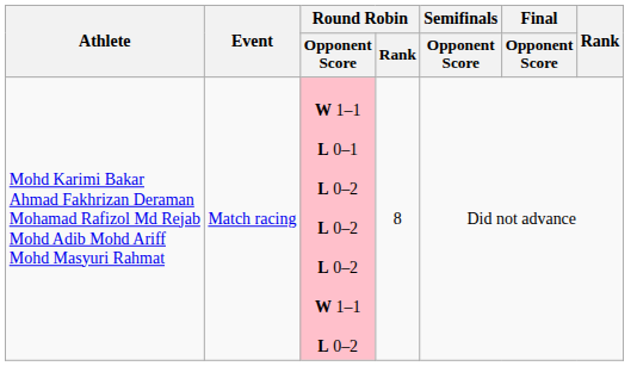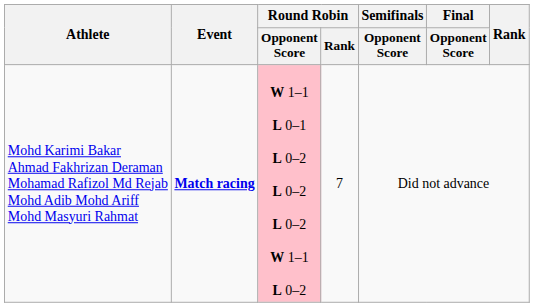row 3 | Event: normal -> bold
row 3 | Round Robin / Rank: 8 -> 7
